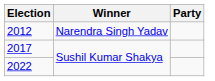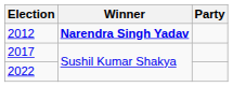2012 | Winner: normal -> bold
